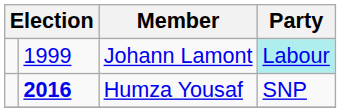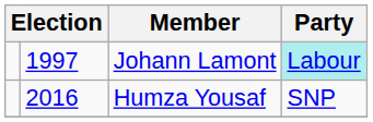Johann Lamont | column 2: 1999 -> 1997
Humza Yousaf | column 2: bold -> normal
